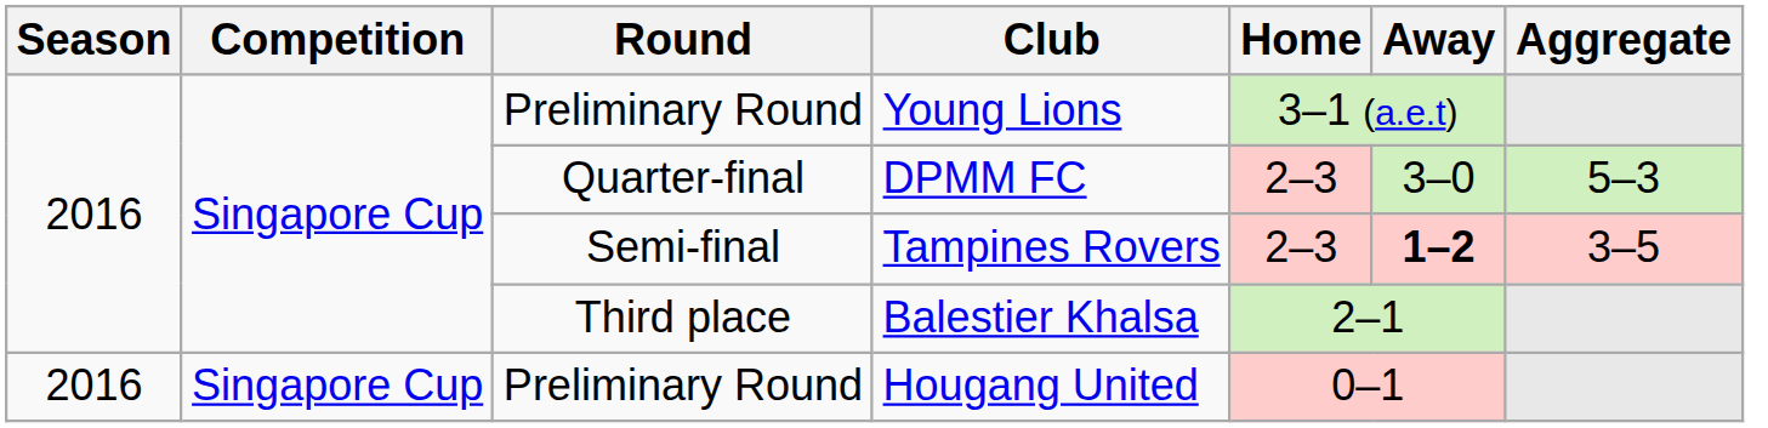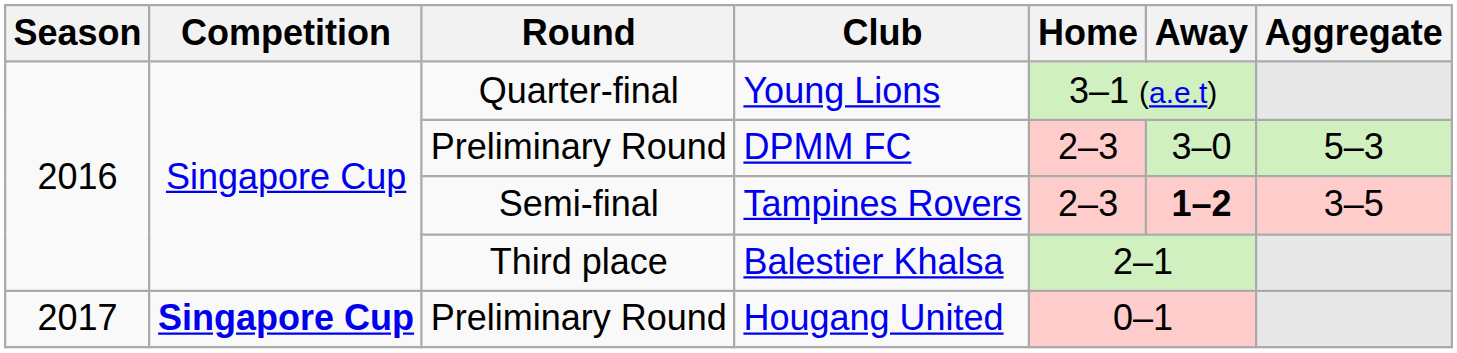Young Lions | Round: Preliminary Round -> Quarter-final
DPMM FC | Round: Quarter-final -> Preliminary Round
Hougang United | Season: 2016 -> 2017
Hougang United | Competition: normal -> bold
